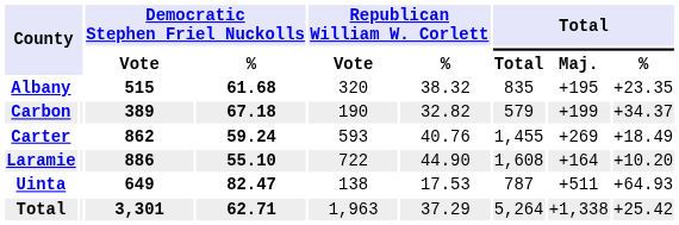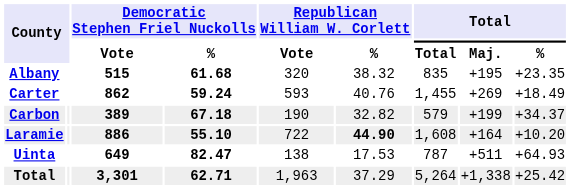rows swapped: Carbon <-> Carter
Laramie | Republican William W. Corlett / %: normal -> bold
